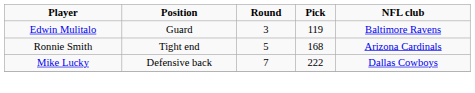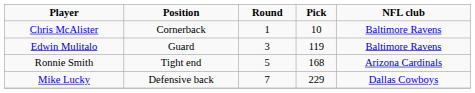+ row: Chris McAlister | Cornerback | 1 | 10 | Baltimore Ravens
Mike Lucky | Pick: 222 -> 229
